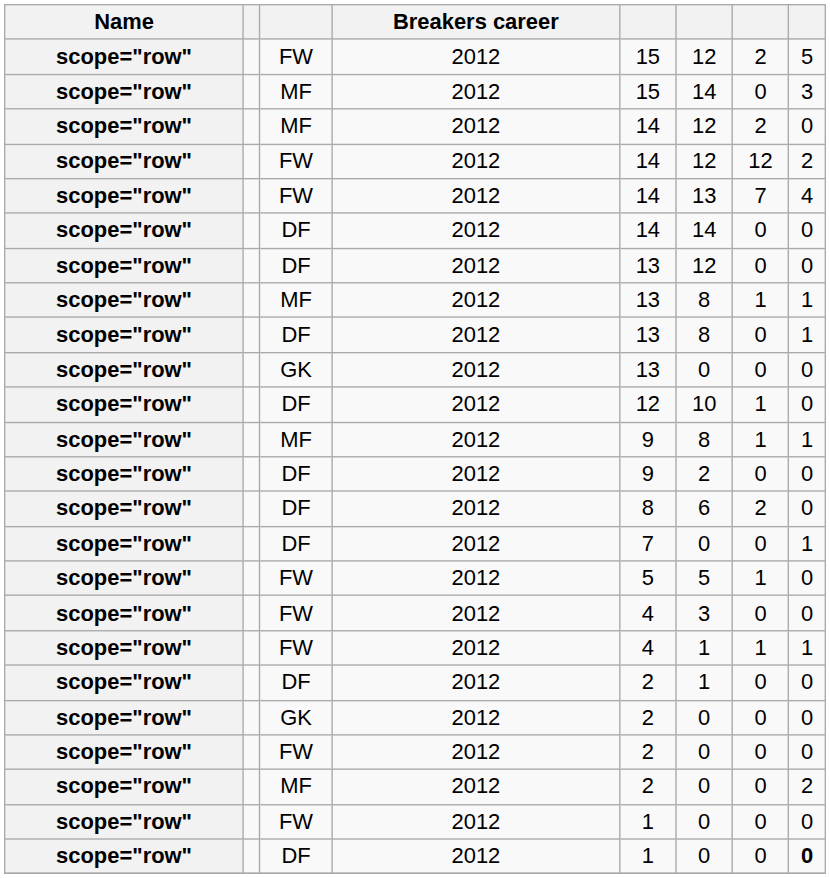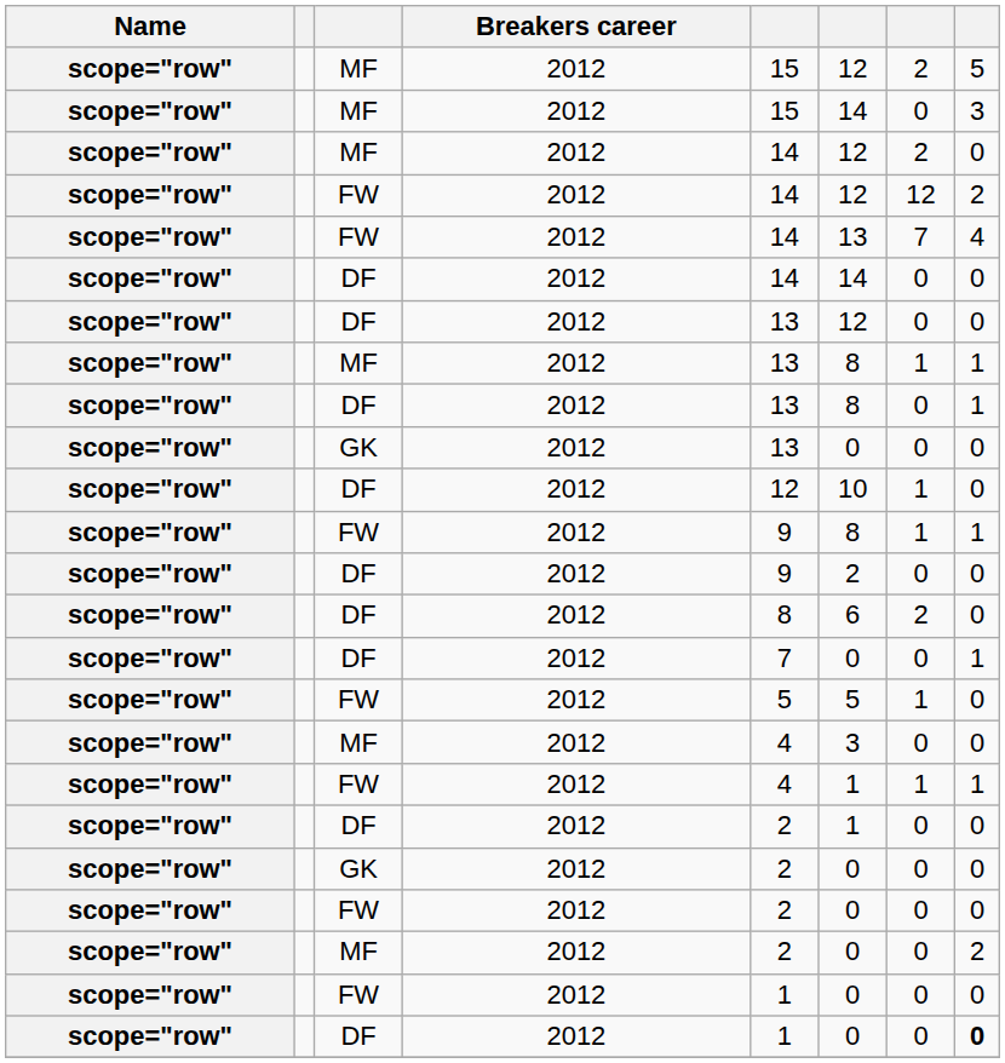row 2 | column 3: FW -> MF
row 13 | column 3: MF -> FW
row 18 | column 3: FW -> MF
